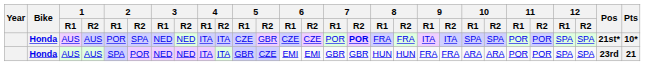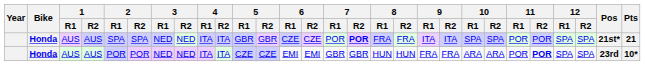row 3 | 2 / R1: POR -> SPA
row 3 | 5 / R1: CZE -> GBR
row 3 | Pts: 10* -> 21
row 4 | 2 / R1: SPA -> POR
row 4 | 5 / R1: GBR -> CZE
row 4 | 11 / R2: normal -> bold
row 4 | Pts: 21 -> 10*
